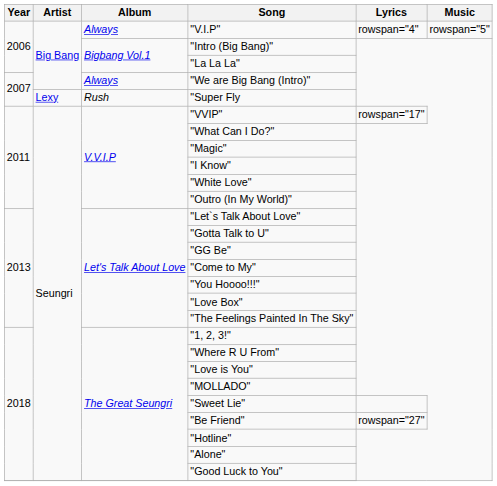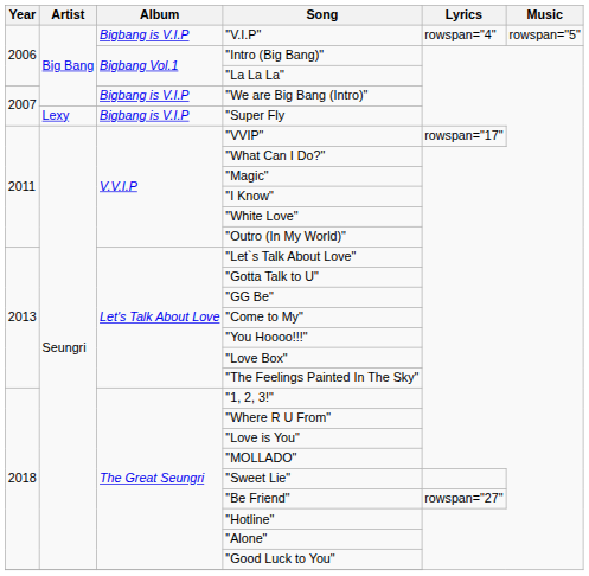"V.I.P" | Album: Always -> Bigbang is V.I.P
"We are Big Bang (Intro)" | Album: Always -> Bigbang is V.I.P
"Super Fly | Album: Rush -> Bigbang is V.I.P
